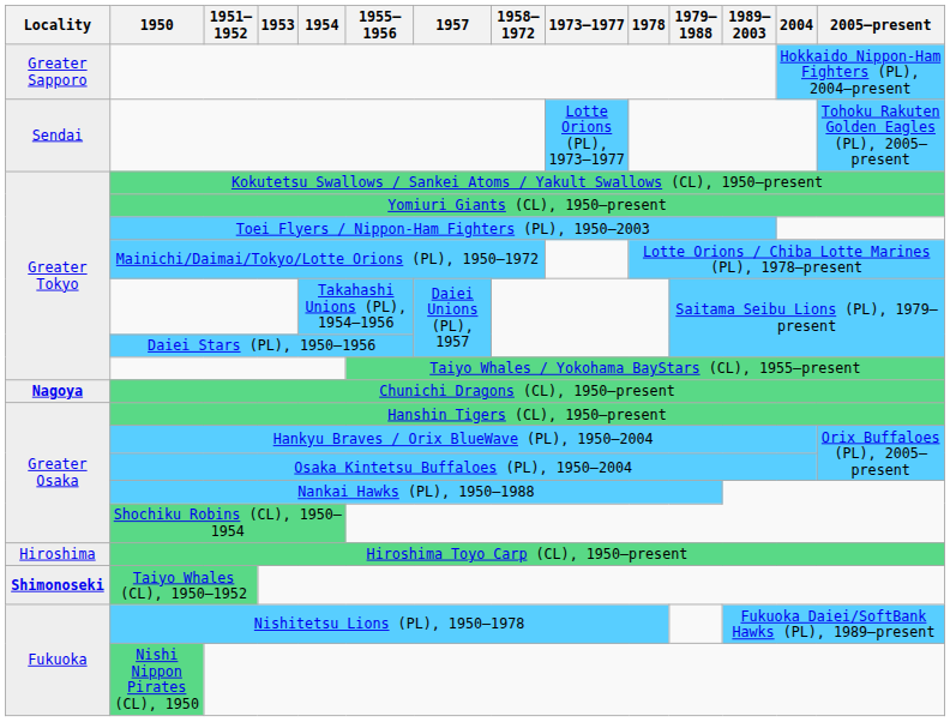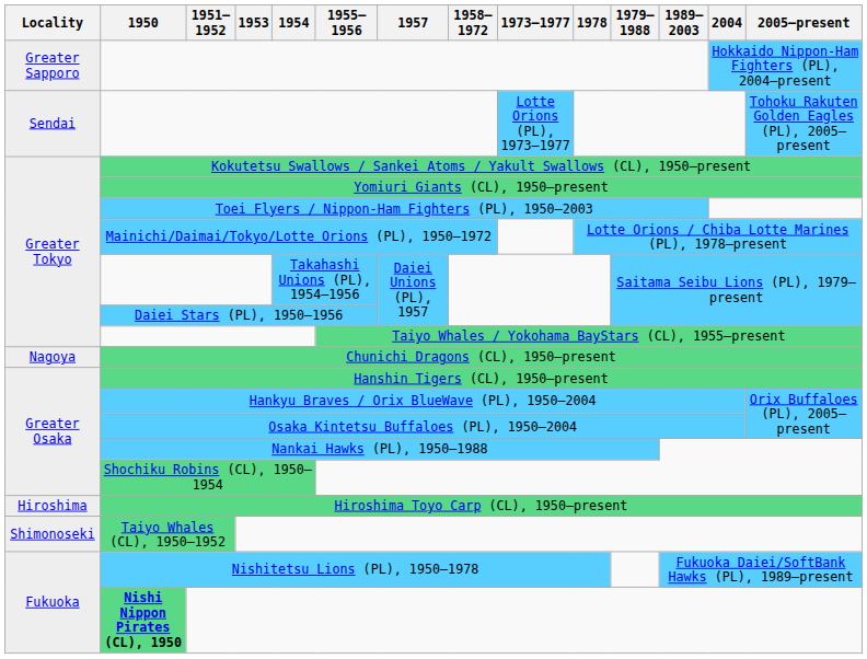Chunichi Dragons (CL), 1950–present | Locality: bold -> normal
Taiyo Whales (CL), 1950–1952 | Locality: bold -> normal
Nishi Nippon Pirates (CL), 1950 | 1950: normal -> bold
